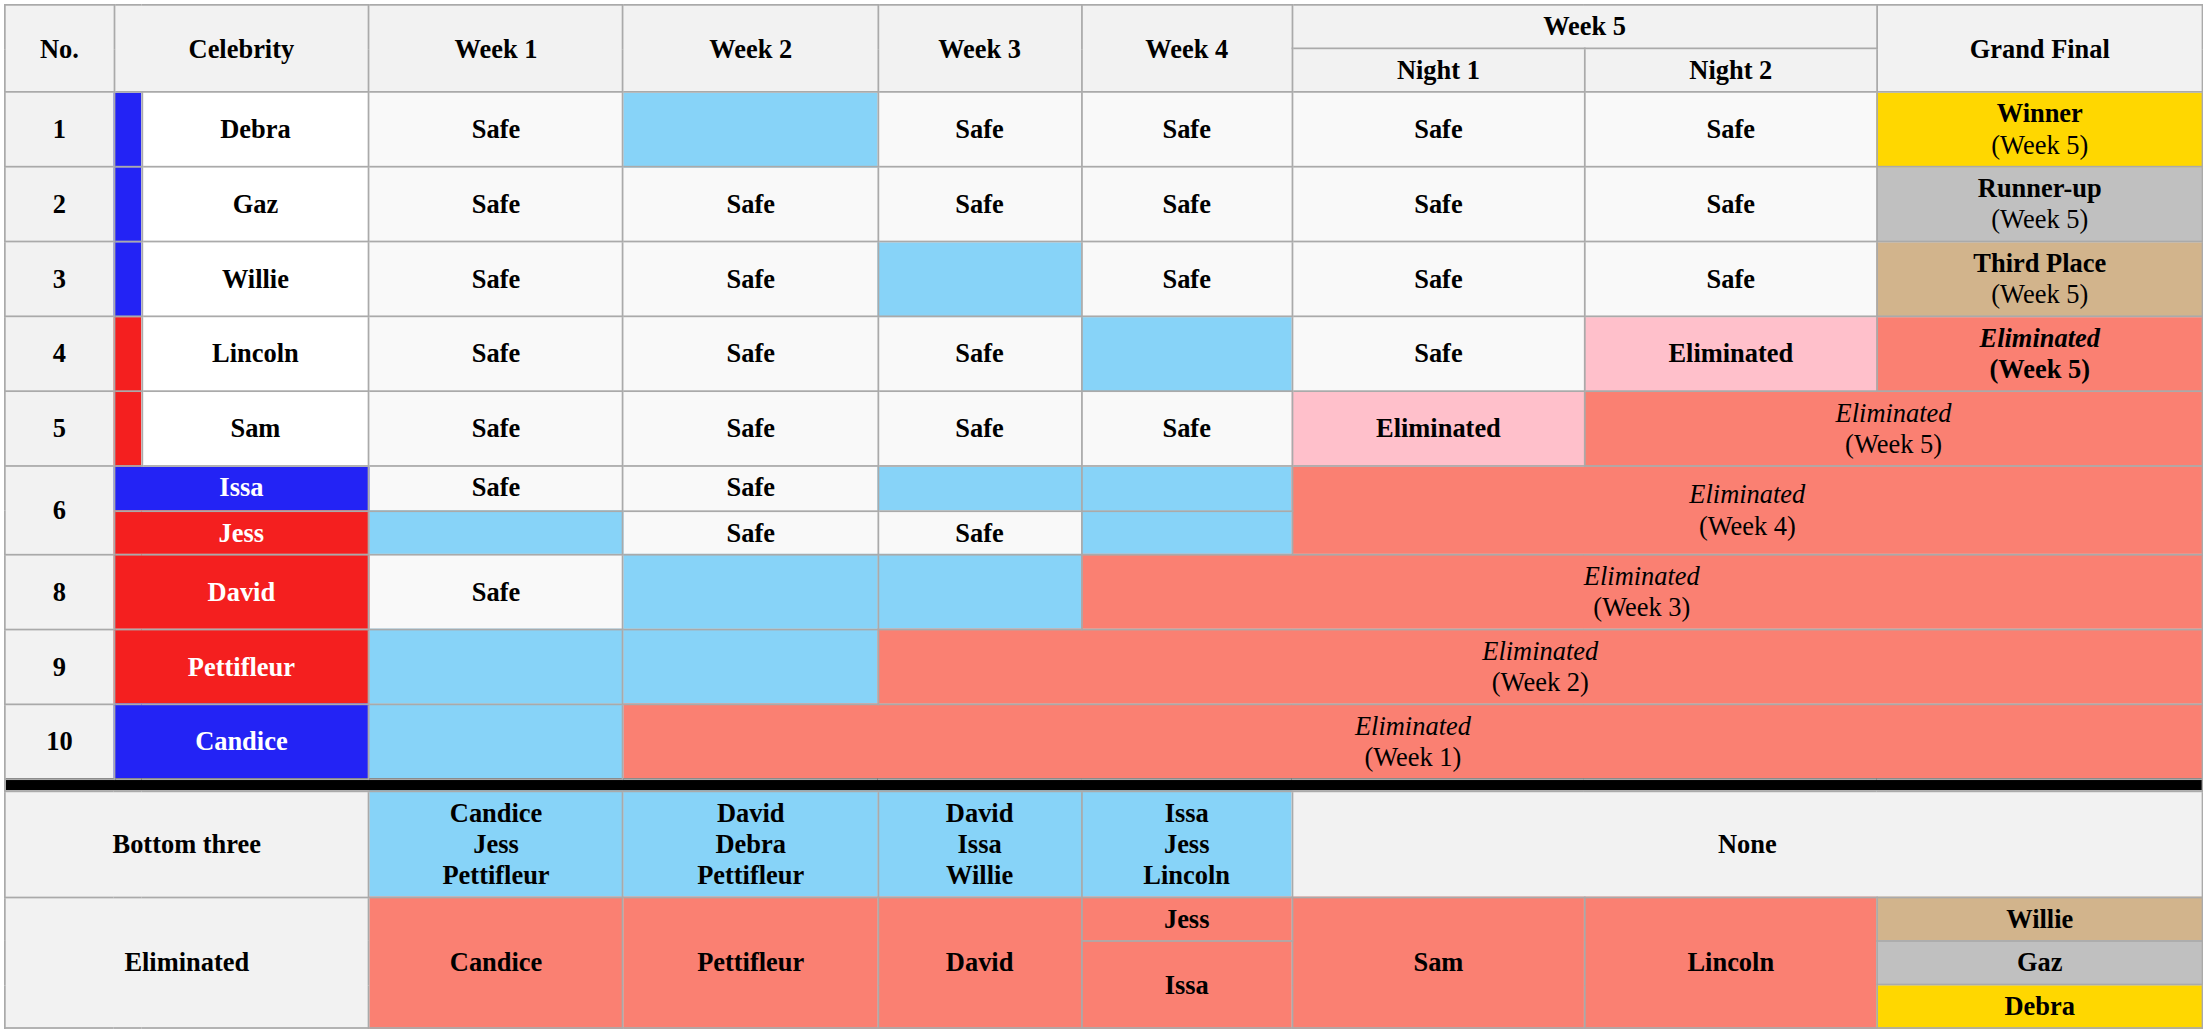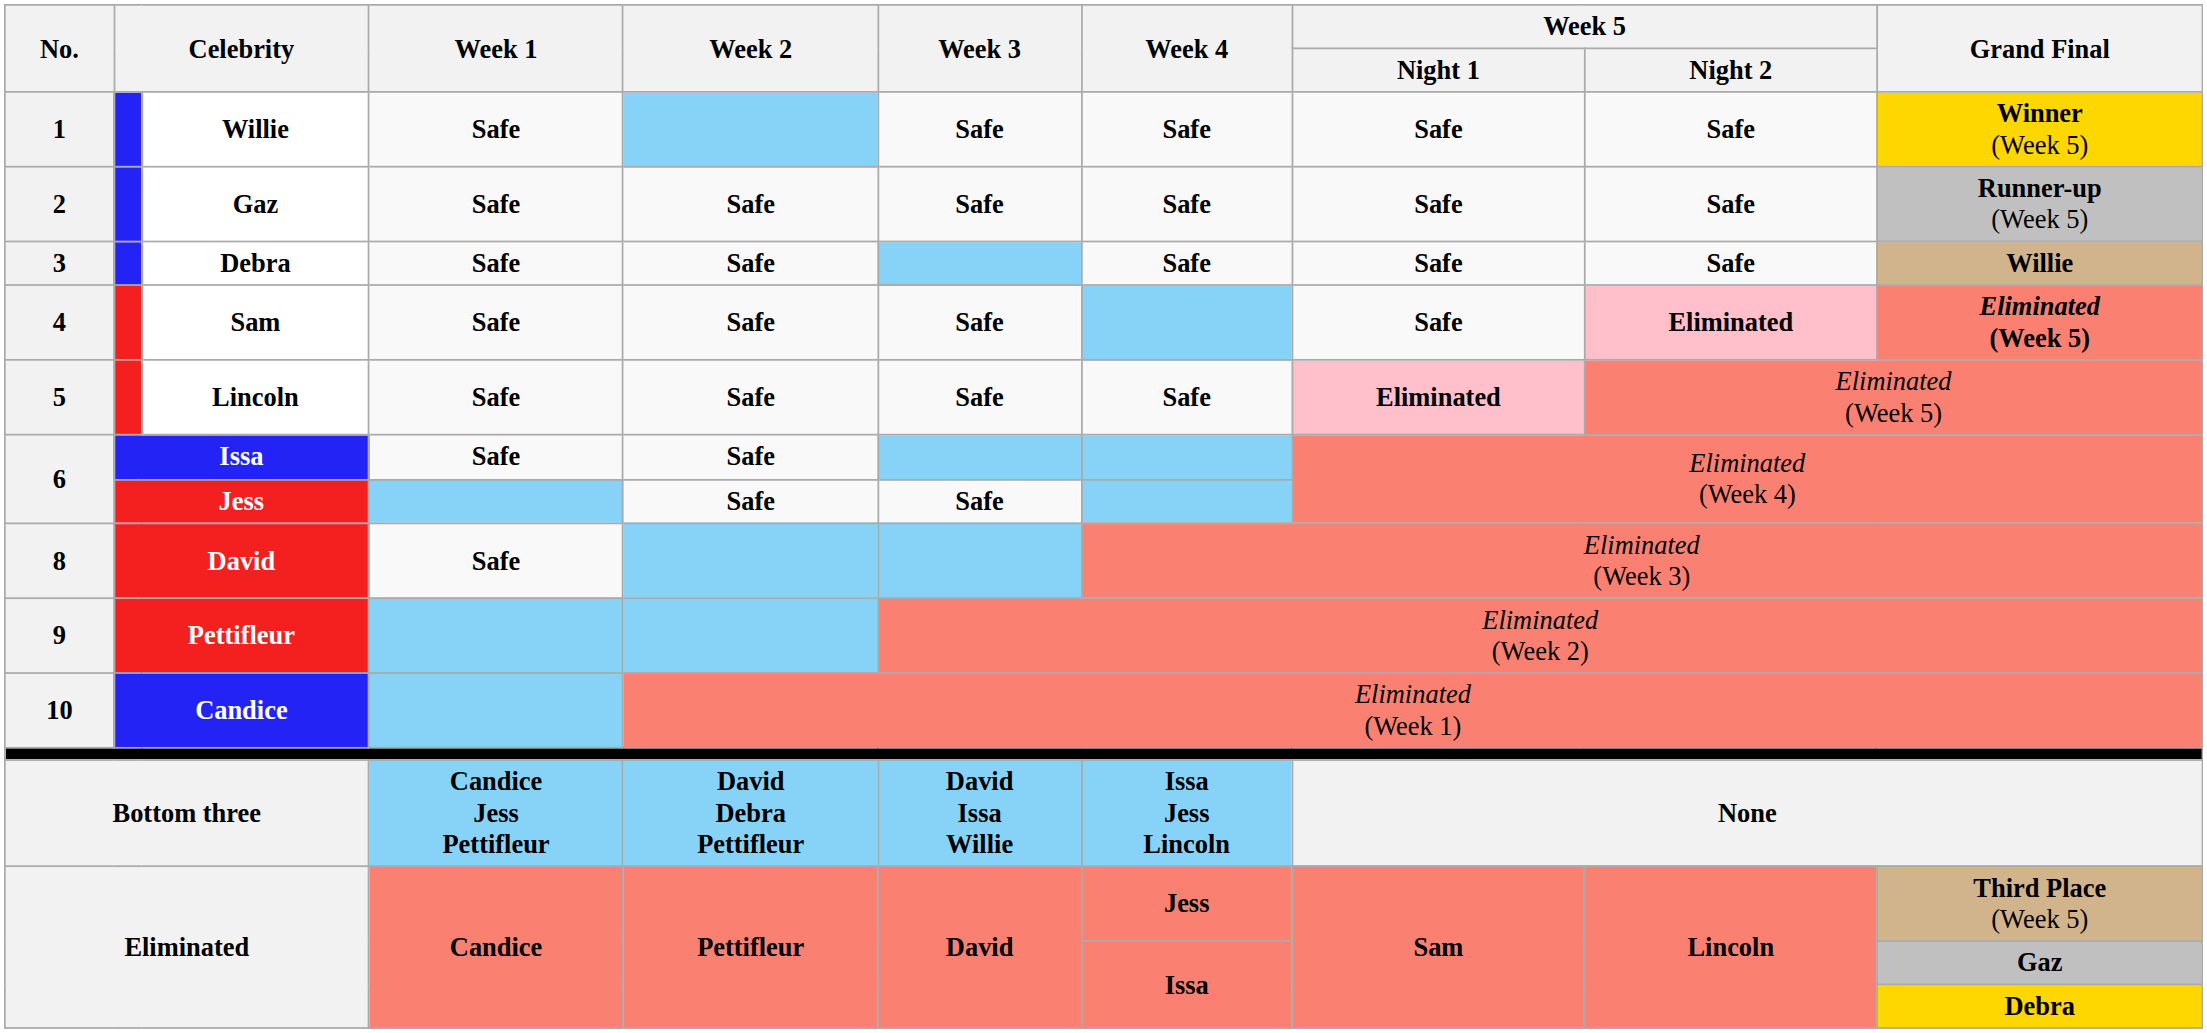row 3 | column 3: Debra -> Willie
row 5 | column 3: Willie -> Debra
row 5 | Grand Final: Third Place (Week 5) -> Willie
row 6 | column 3: Lincoln -> Sam
row 7 | column 3: Sam -> Lincoln
row 15 | Grand Final: Willie -> Third Place (Week 5)
